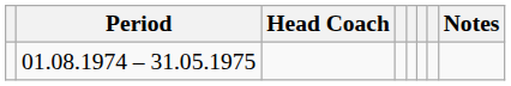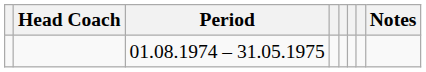columns swapped: Head Coach <-> Period
